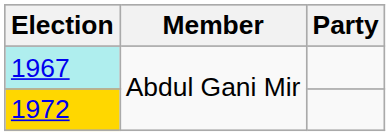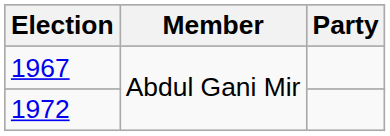1967 | Election: paleturquoise background -> no background
1972 | Election: gold background -> no background
